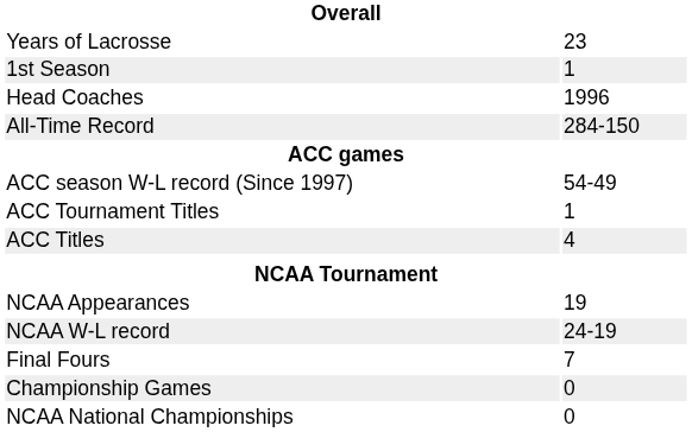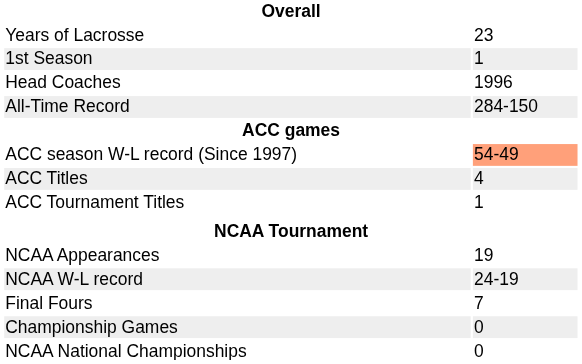ACC season W-L record (Since 1997) | column 2: no background -> lightsalmon background
rows swapped: ACC Titles <-> ACC Tournament Titles
